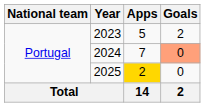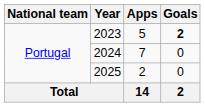2023 | Goals: normal -> bold
2024 | Goals: lightsalmon background -> no background
2025 | Apps: gold background -> no background
